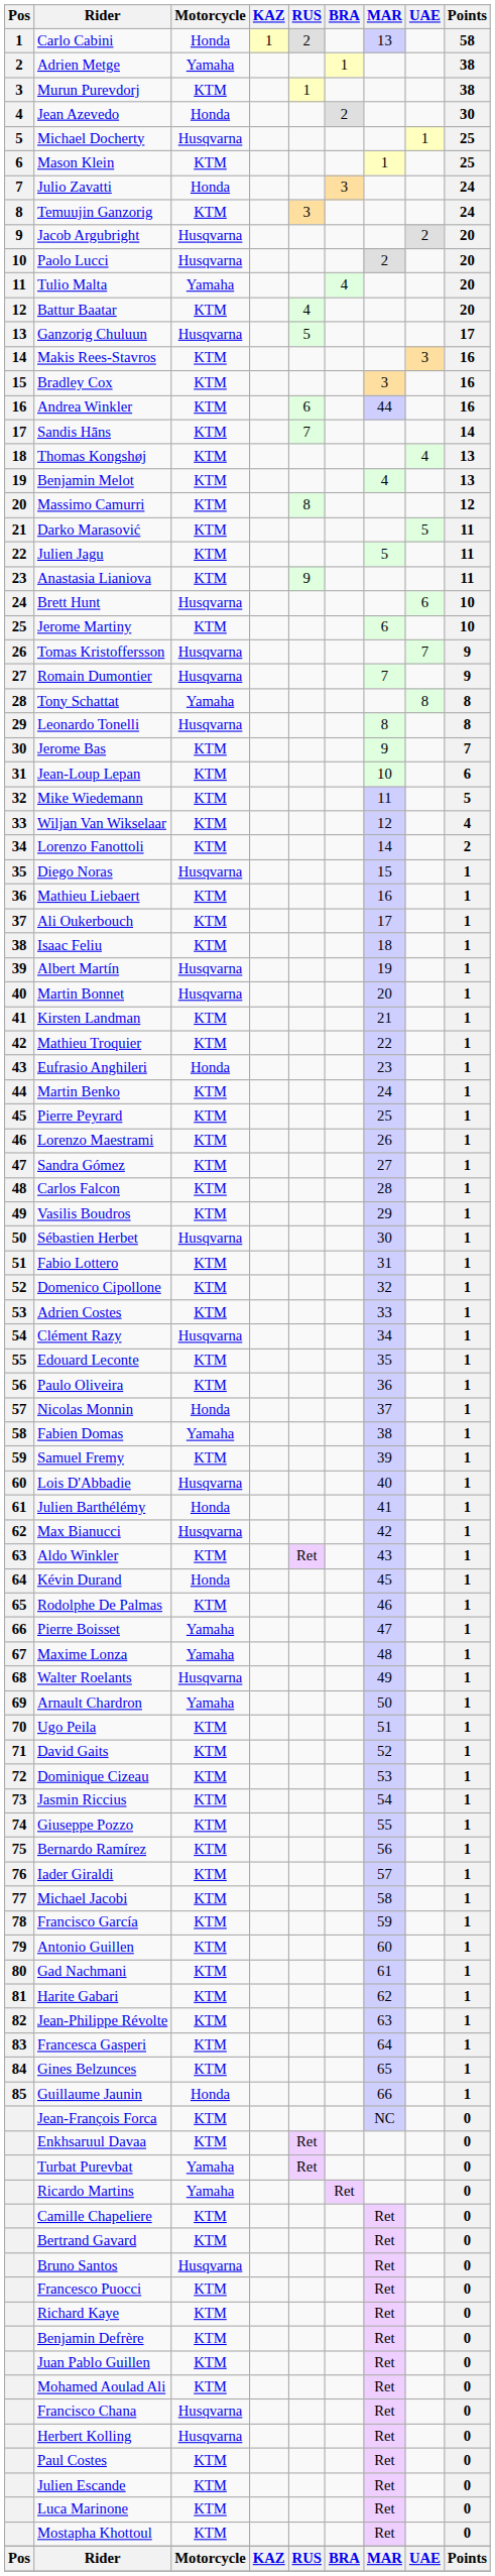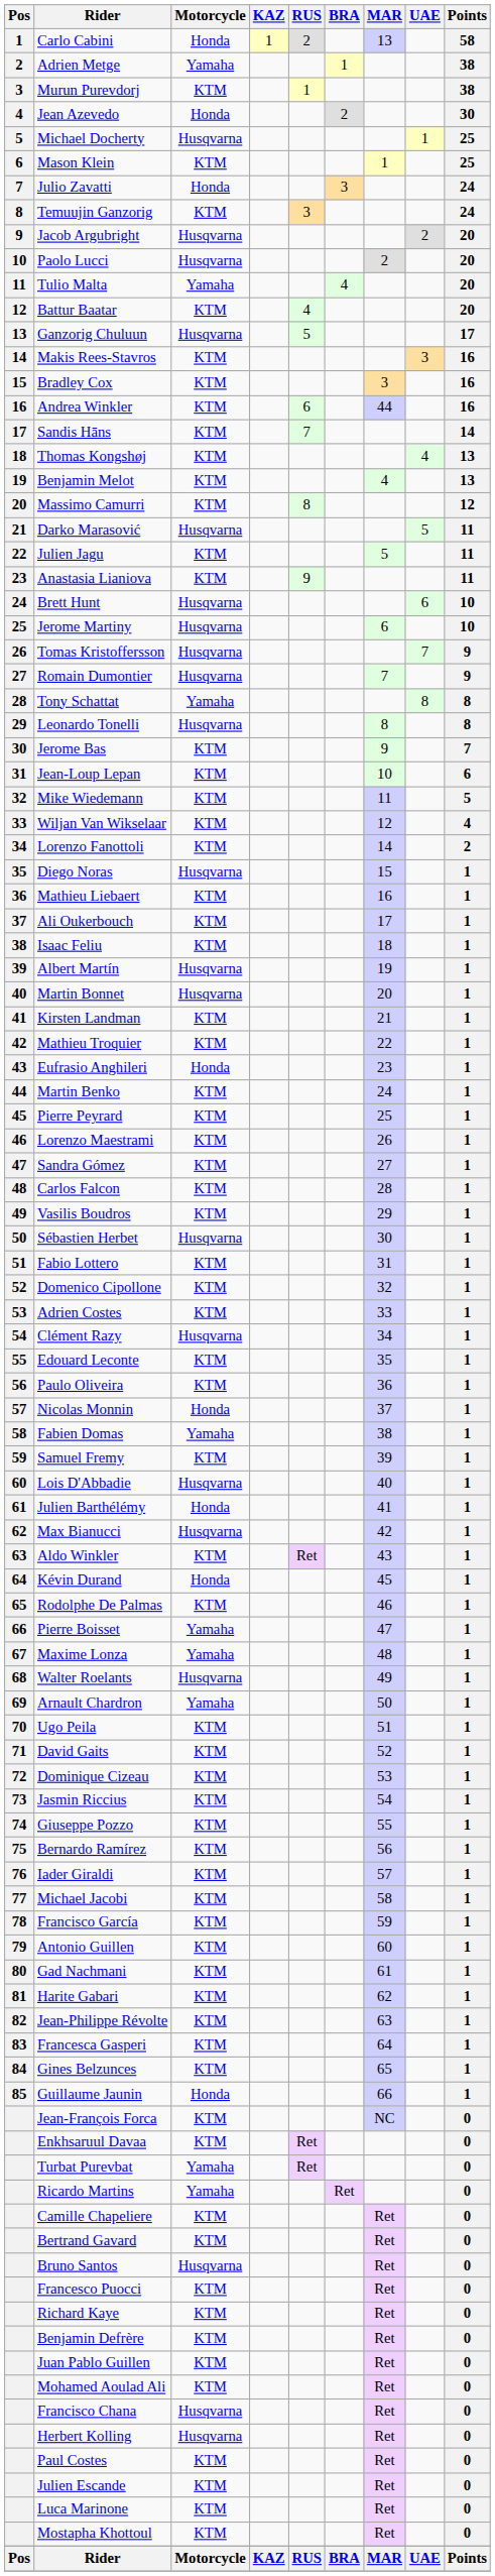Darko Marasović | Motorcycle: KTM -> Husqvarna
Jerome Martiny | Motorcycle: KTM -> Husqvarna
